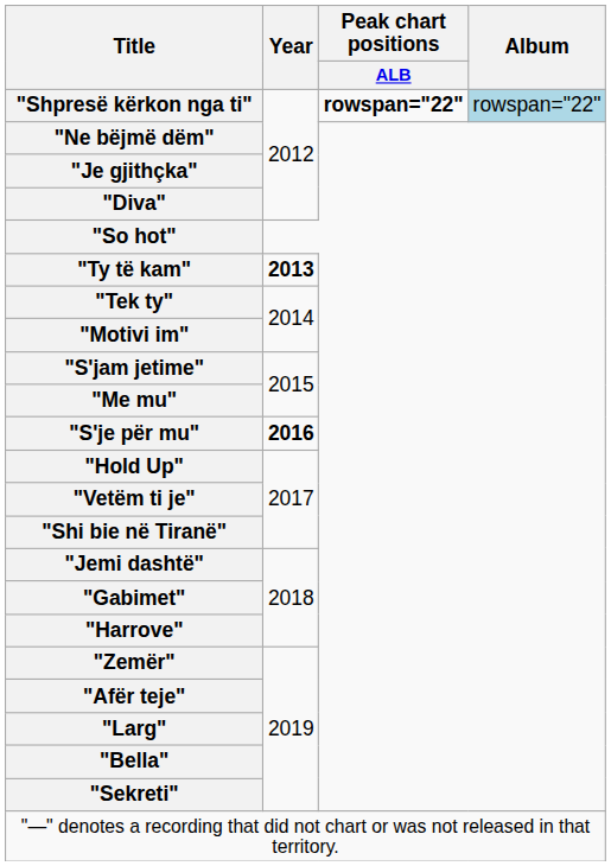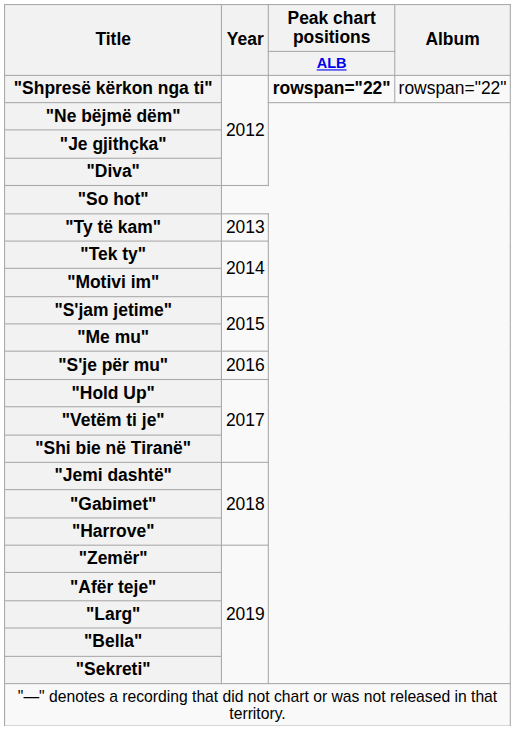"Shpresë kërkon nga ti" | Album: lightblue background -> no background
"Ty të kam" | Year: bold -> normal
"S'je për mu" | Year: bold -> normal
